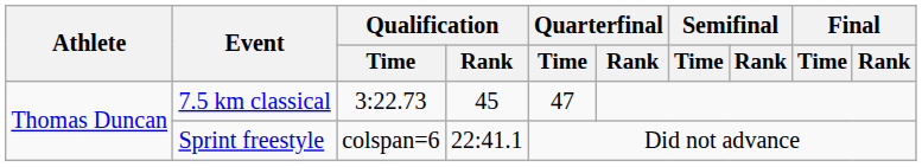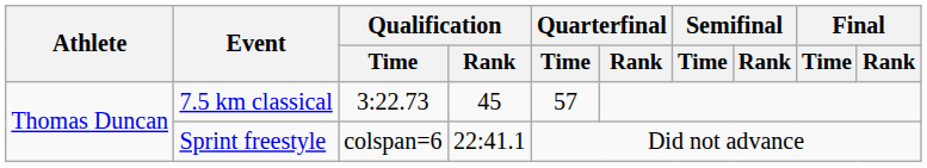7.5 km classical | Quarterfinal / Time: 47 -> 57
